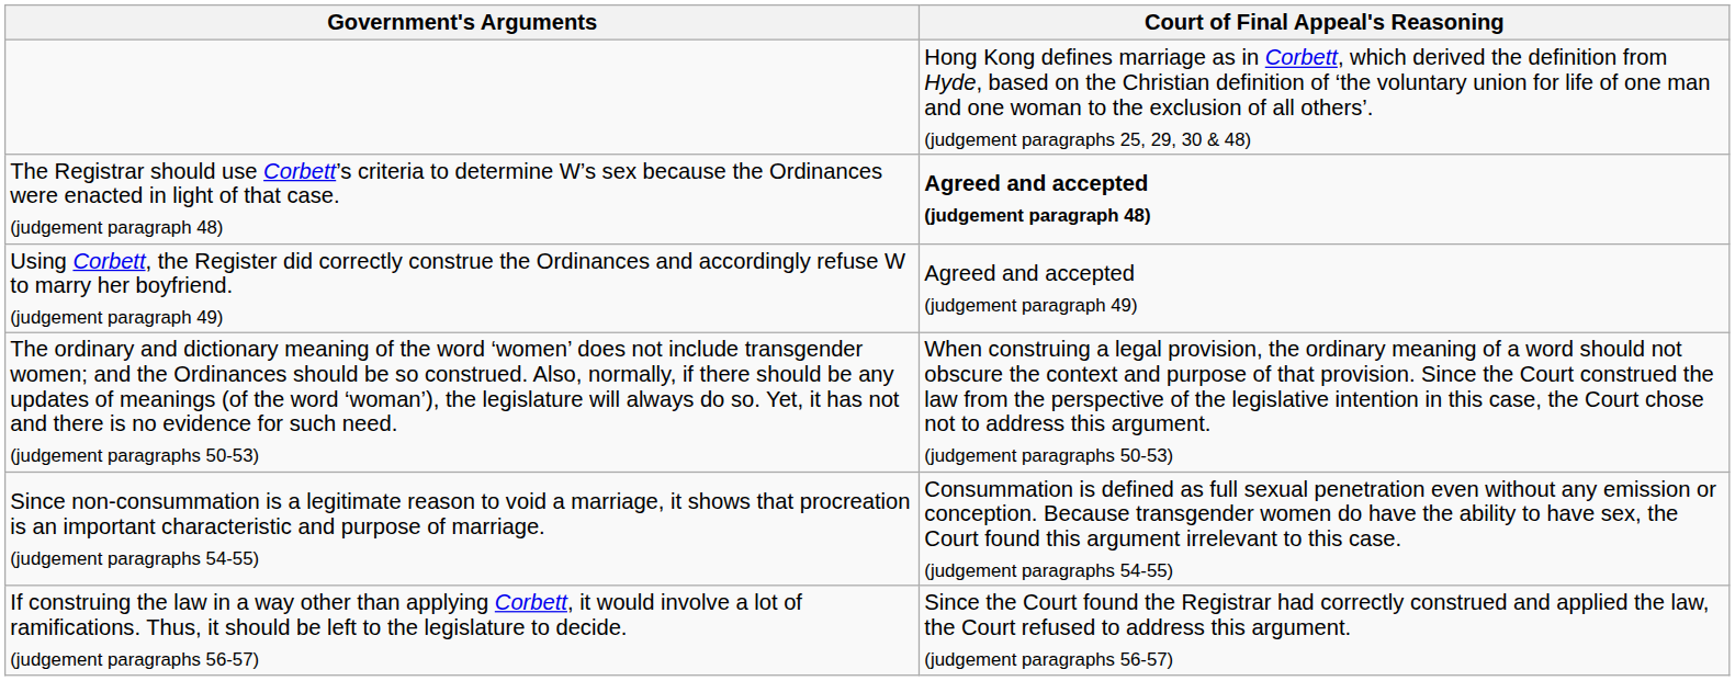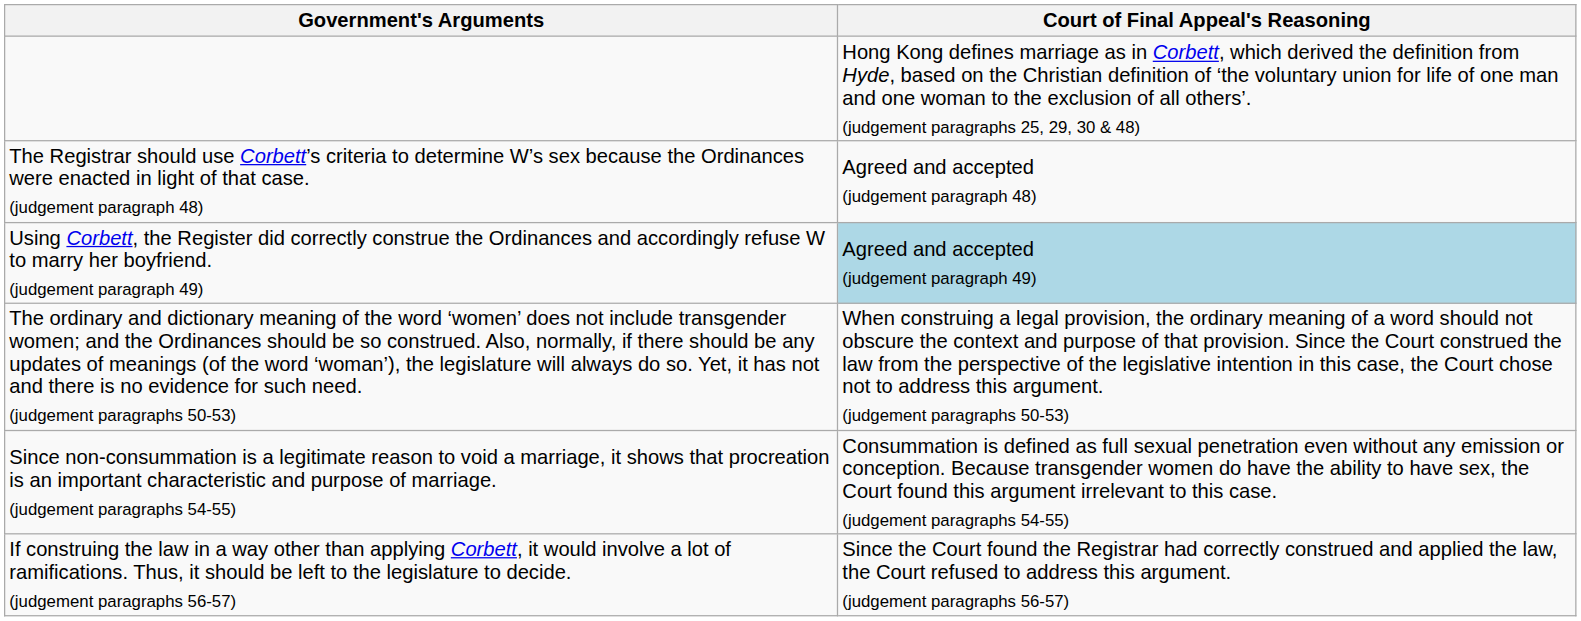row 3 | Court of Final Appeal's Reasoning: bold -> normal
row 4 | Court of Final Appeal's Reasoning: no background -> lightblue background
